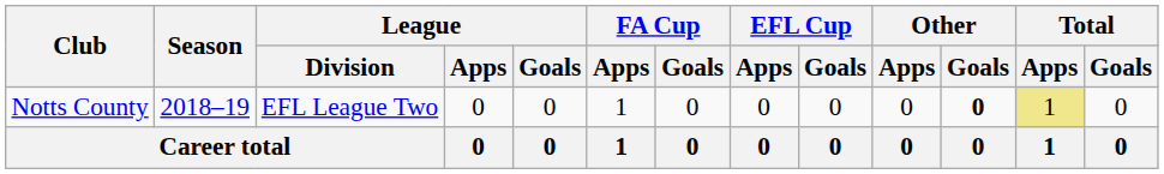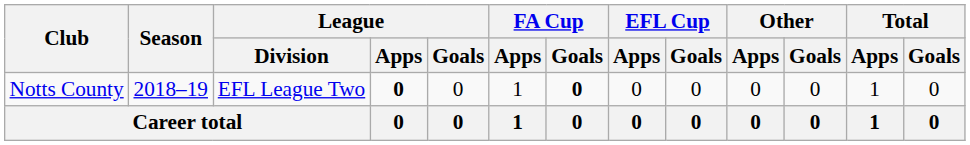Notts County | League / Apps: normal -> bold
Notts County | FA Cup / Goals: normal -> bold
Notts County | Other / Goals: bold -> normal
Notts County | Total / Apps: khaki background -> no background
